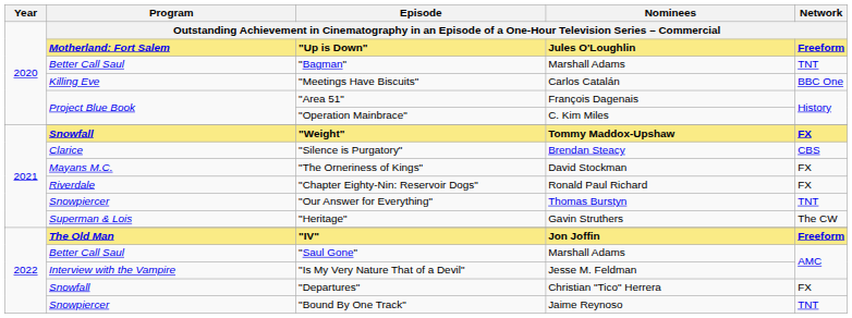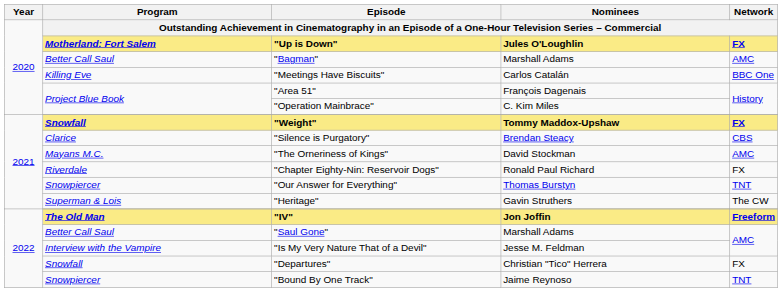"Up is Down" | Network: Freeform -> FX
"Bagman" | Network: TNT -> AMC
"The Orneriness of Kings" | Network: FX -> AMC
